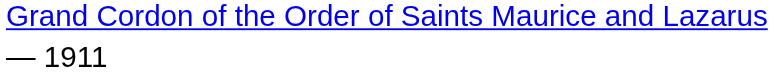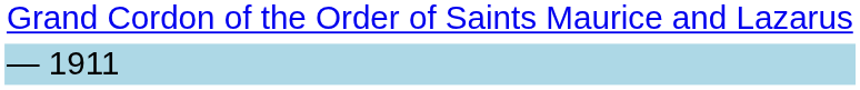row 2 | column 1: no background -> lightblue background
